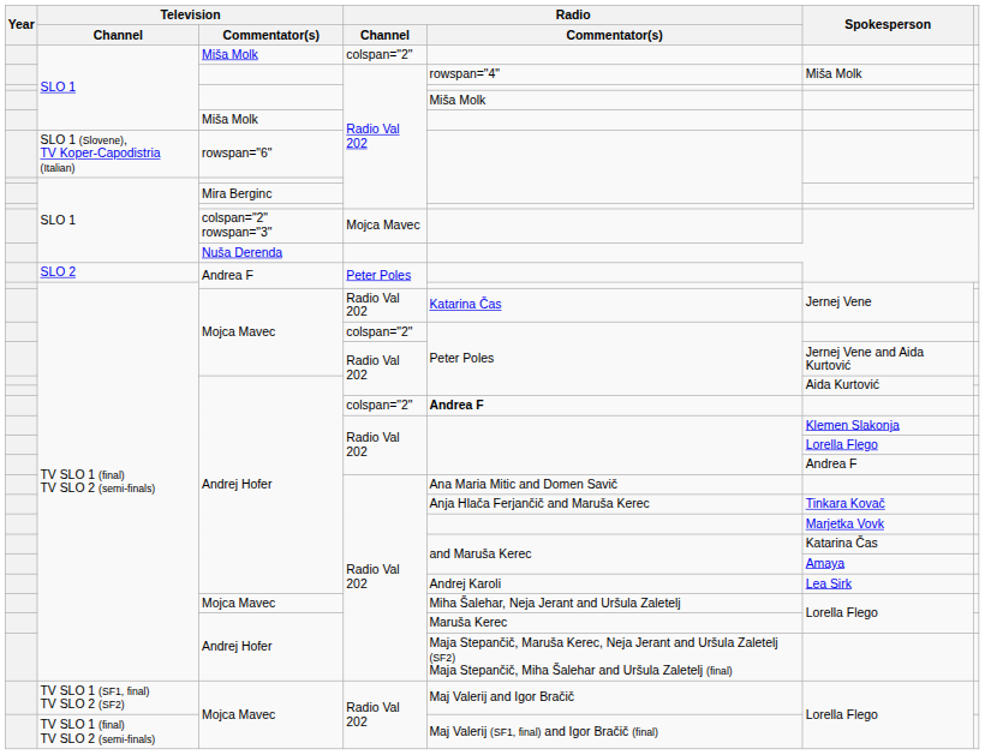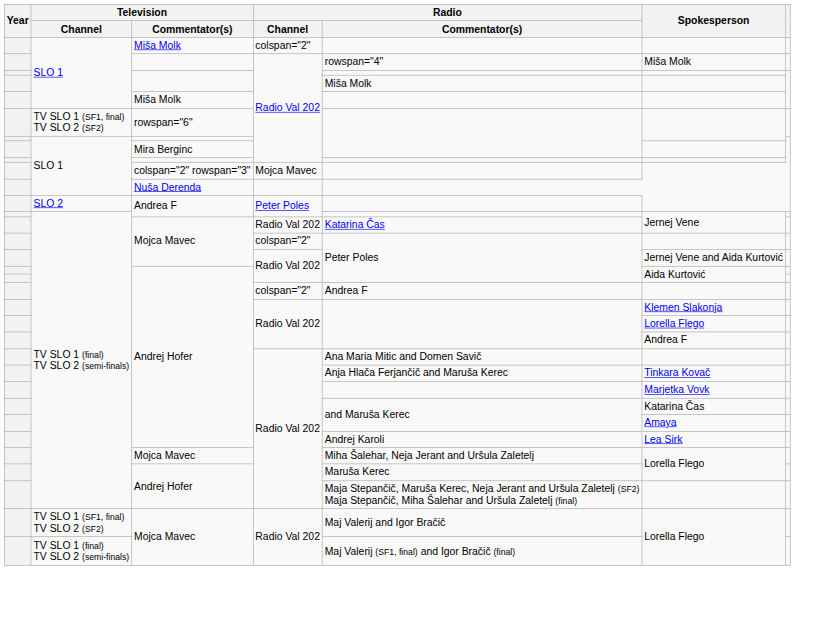rowspan="6" | Television / Channel: SLO 1 (Slovene), TV Koper-Capodistria (Italian) -> TV SLO 1 (SF1, final) TV SLO 2 (SF2)
Andrej Hofer / colspan="2" | Radio / Commentator(s): bold -> normal
